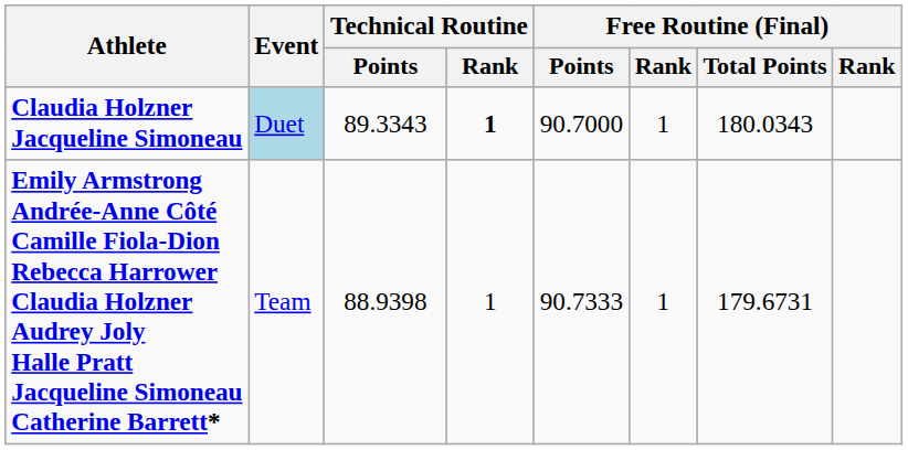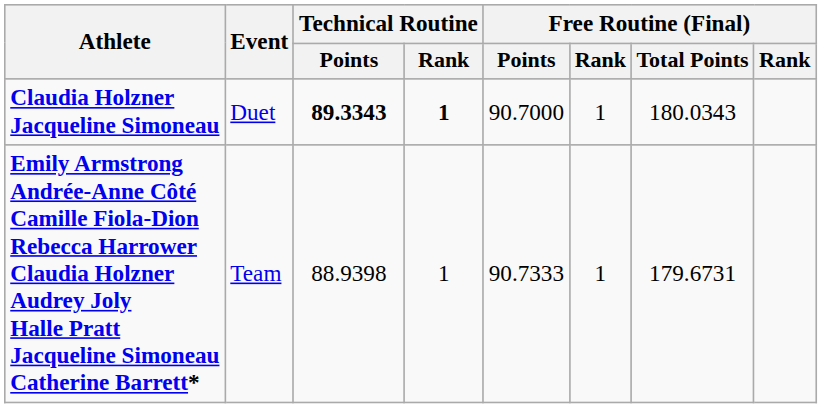Claudia Holzner Jacqueline Simoneau | Event: lightblue background -> no background
Claudia Holzner Jacqueline Simoneau | Technical Routine / Points: normal -> bold
